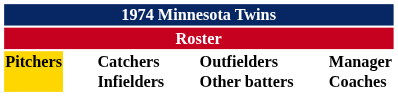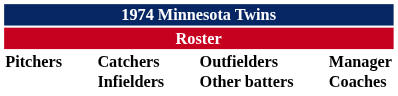Pitchers | column 1: gold background -> no background
